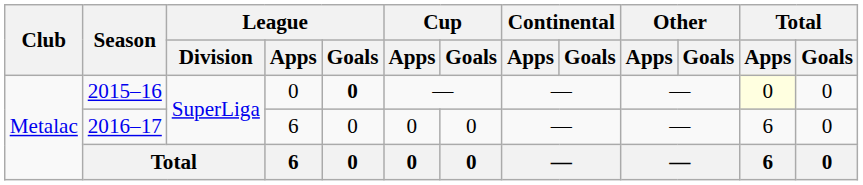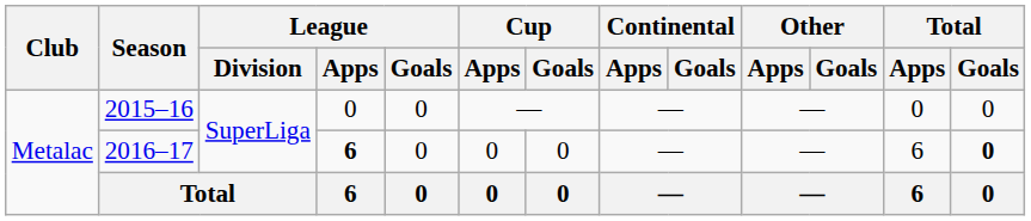2015–16 | League / Goals: bold -> normal
2015–16 | Total / Apps: lightyellow background -> no background
2016–17 | League / Apps: normal -> bold
2016–17 | Total / Goals: normal -> bold
